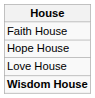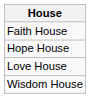row 5 | column 1: bold -> normal
